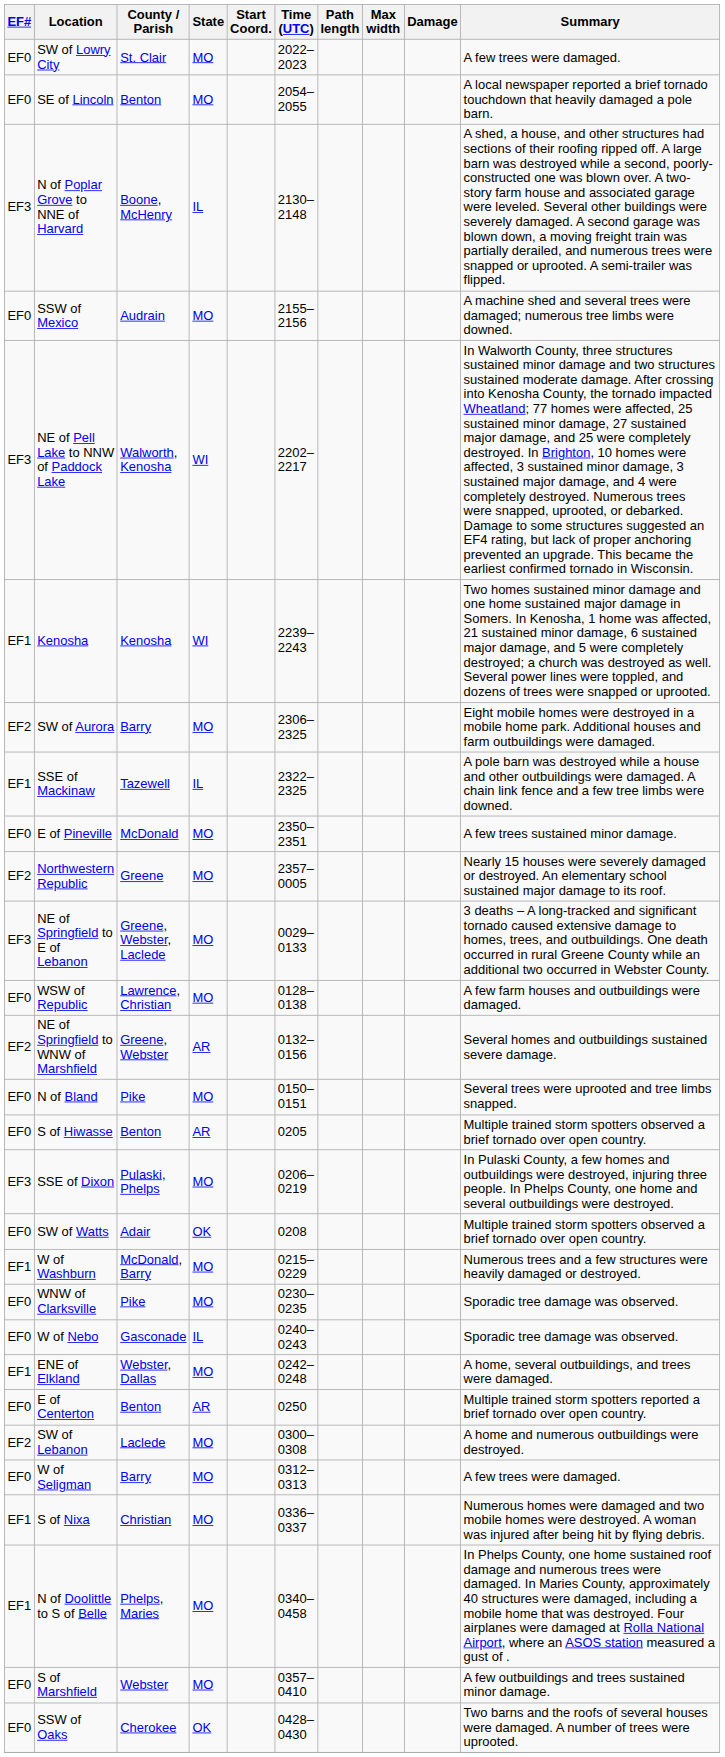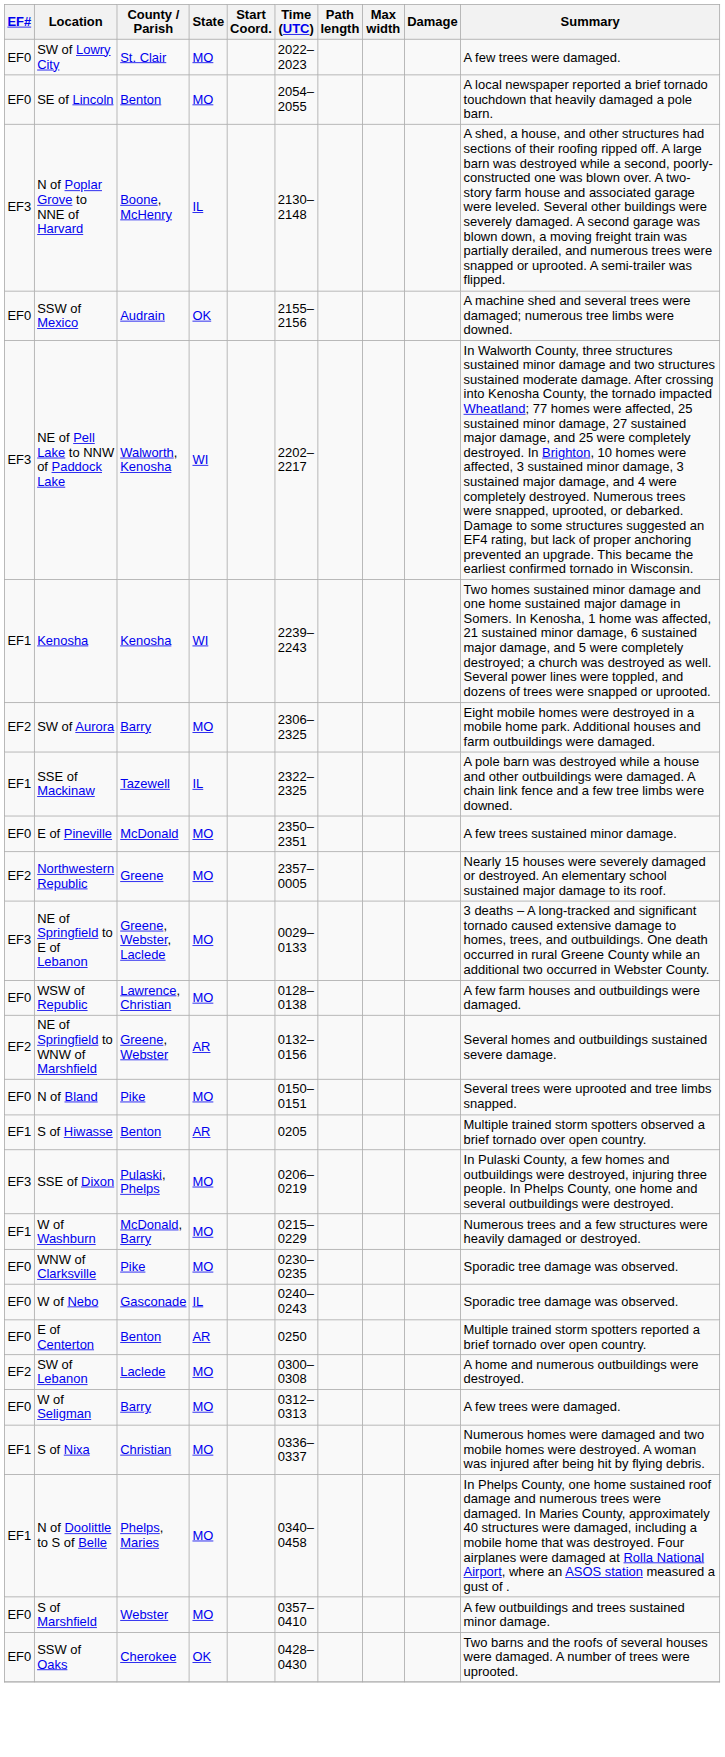SSW of Mexico | State: MO -> OK
S of Hiwasse | EF#: EF0 -> EF1
- row: EF0 | SW of Watts | Adair | OK | 0208 | Multiple trained storm spotters observed a brief tornado over open country.
- row: EF1 | ENE of Elkland | Webster, Dallas | MO | 0242–0248 | A home, several outbuildings, and trees were damaged.
